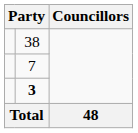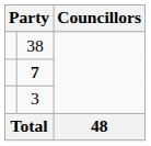7 | column 2: normal -> bold
3 | column 2: bold -> normal
